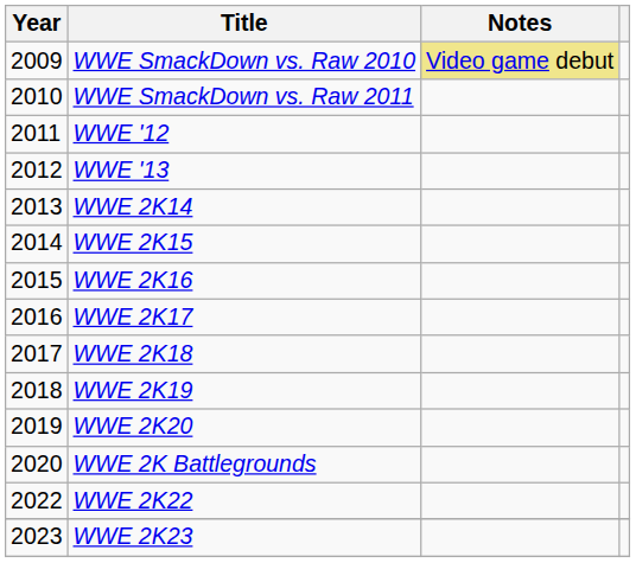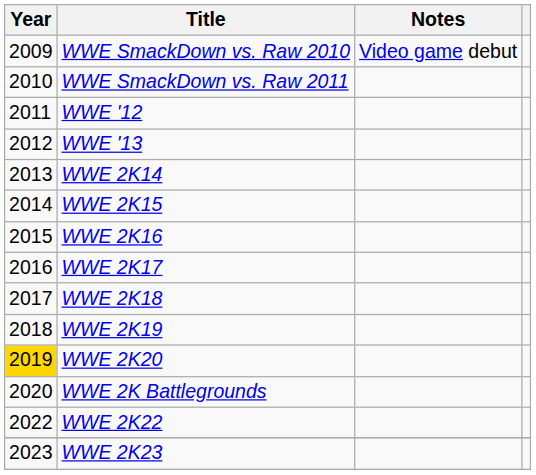WWE SmackDown vs. Raw 2010 | Notes: khaki background -> no background
WWE 2K20 | Year: no background -> gold background
